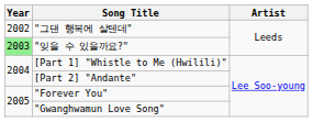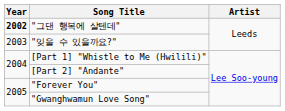"그댄 행복에 살텐데" | Year: normal -> bold
"잊을 수 있을까요?" | Year: lightgreen background -> no background
